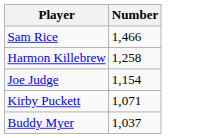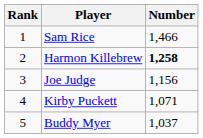+ column: Rank | 1 | 2 | 3 | 4 | 5
Harmon Killebrew | Number: normal -> bold
Joe Judge | Number: 1,154 -> 1,156
